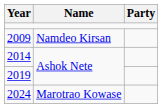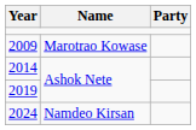2009 | Name: Namdeo Kirsan -> Marotrao Kowase
2024 | Name: Marotrao Kowase -> Namdeo Kirsan
